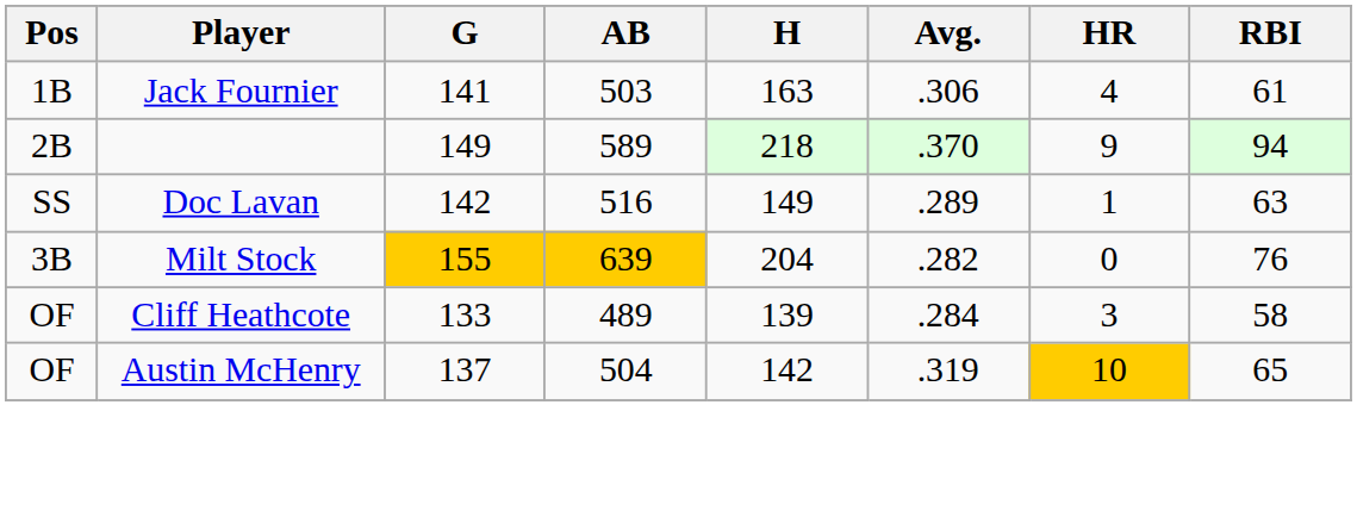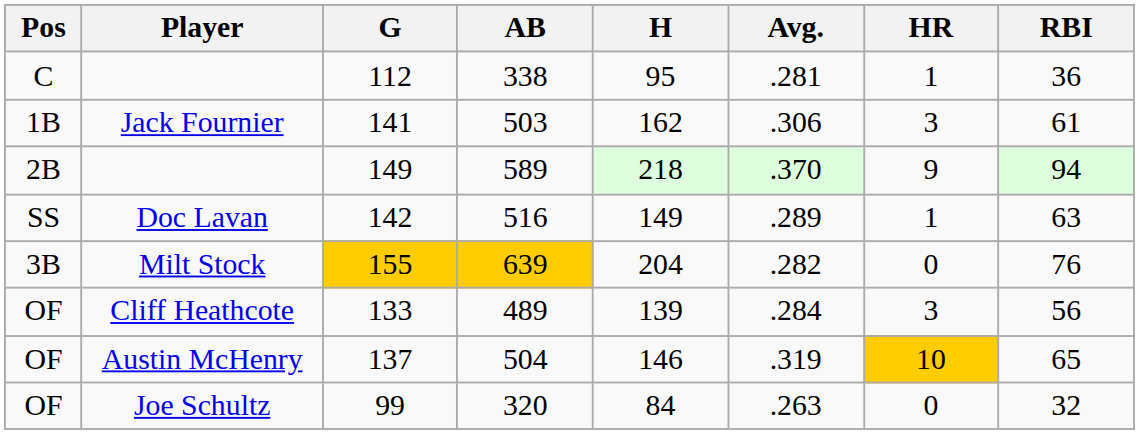+ row: C | 112 | 338 | 95 | .281 | 1 | 36
141 | H: 163 -> 162
141 | HR: 4 -> 3
133 | RBI: 58 -> 56
137 | H: 142 -> 146
+ row: OF | Joe Schultz | 99 | 320 | 84 | .263 | 0 | 32
